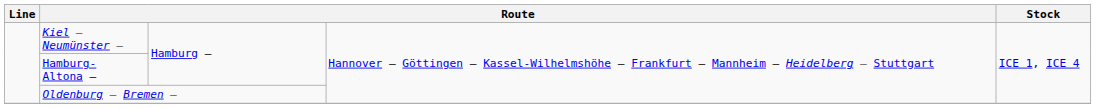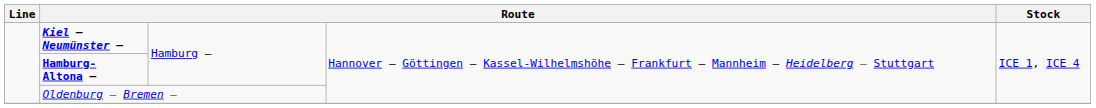Kiel – Neumünster – | column 2: normal -> bold
Hamburg-Altona – | column 2: normal -> bold
